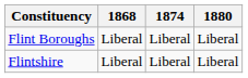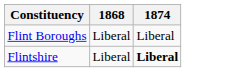- column: 1880 | Liberal | Liberal
Flintshire | 1874: normal -> bold
